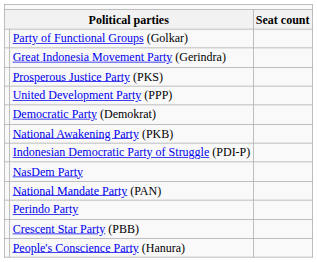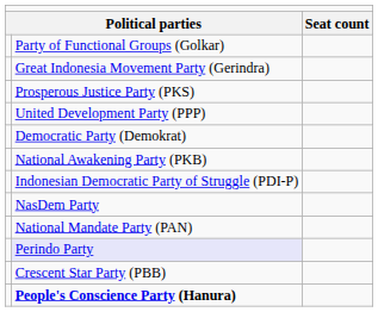Perindo Party | column 2: no background -> lavender background
People's Conscience Party (Hanura) | column 2: normal -> bold
